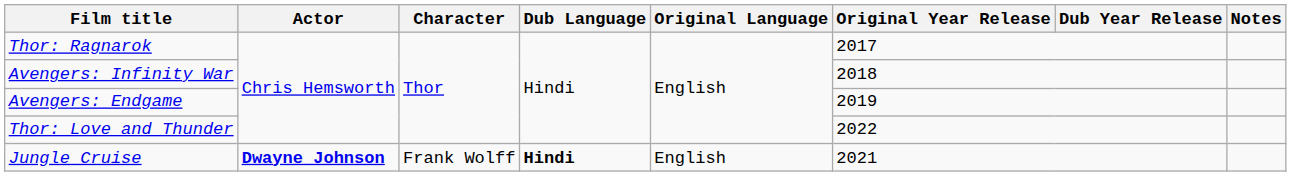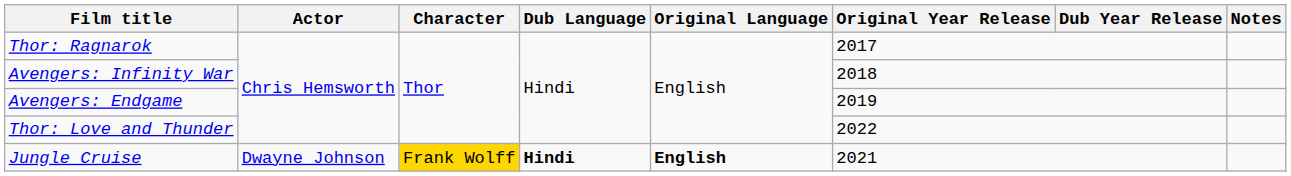Jungle Cruise | Actor: bold -> normal
Jungle Cruise | Character: no background -> gold background
Jungle Cruise | Original Language: normal -> bold
